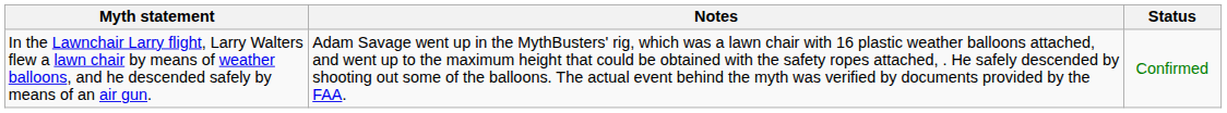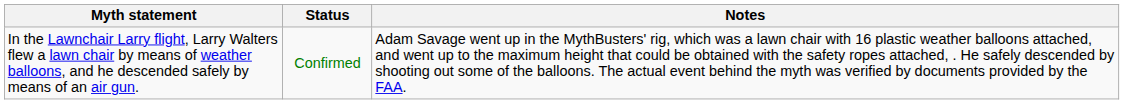columns swapped: Status <-> Notes
